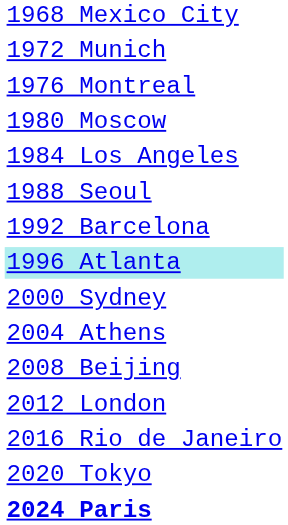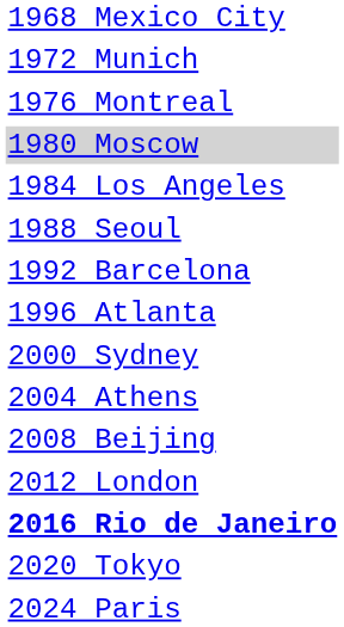1980 Moscow | column 1: no background -> lightgrey background
1996 Atlanta | column 1: paleturquoise background -> no background
2016 Rio de Janeiro | column 1: normal -> bold
2024 Paris | column 1: bold -> normal
